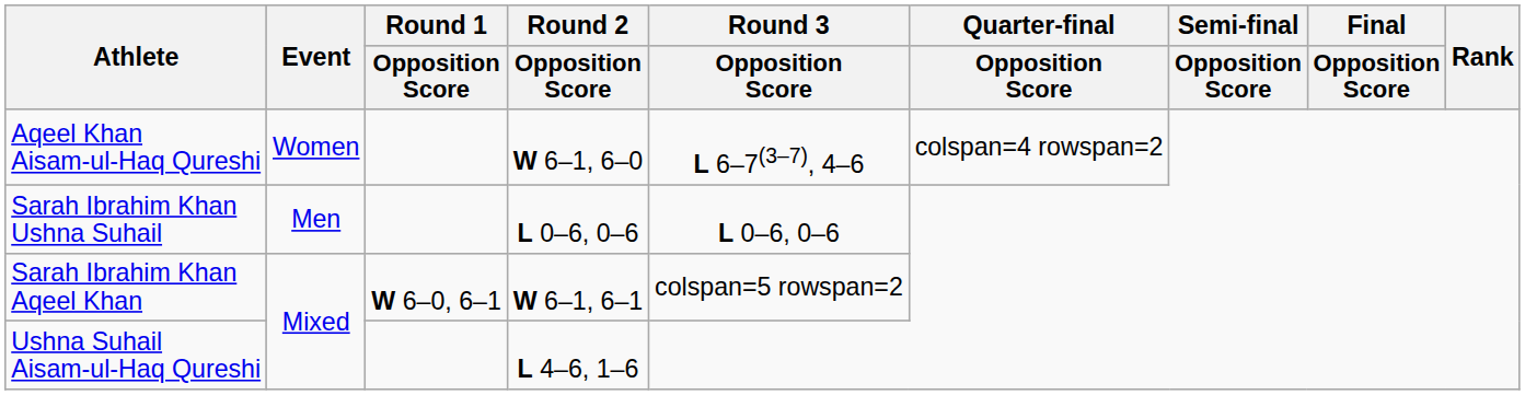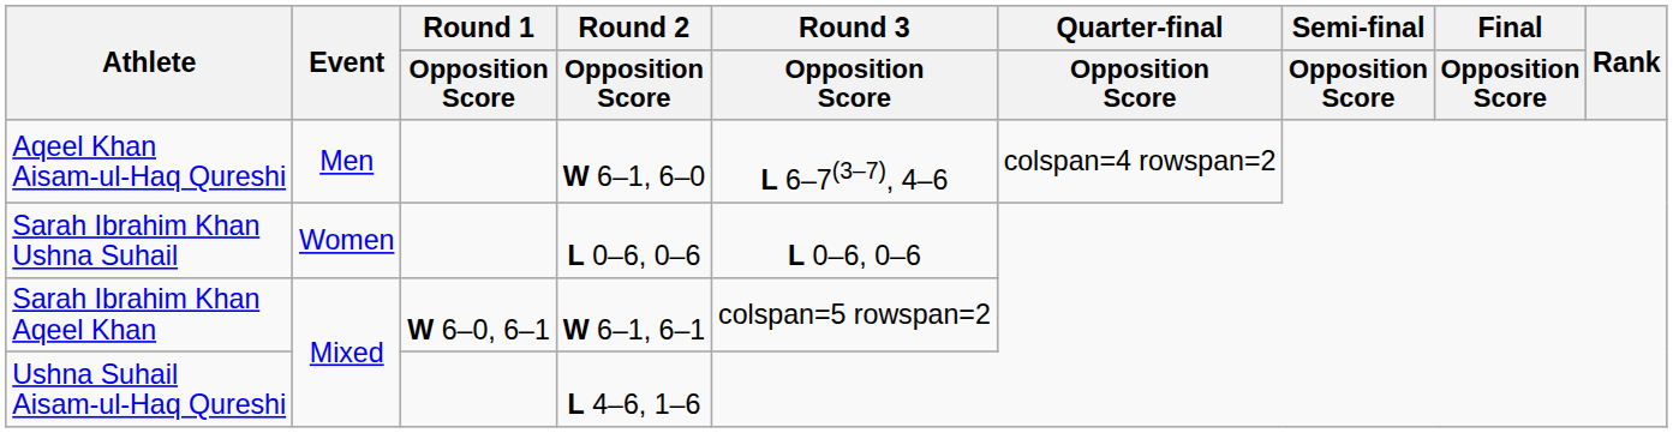Aqeel Khan Aisam-ul-Haq Qureshi | Event: Women -> Men
Sarah Ibrahim Khan Ushna Suhail | Event: Men -> Women
